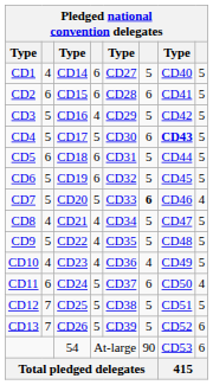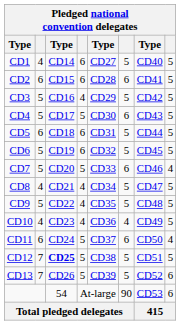CD4 | column 7: bold -> normal
CD7 | column 6: bold -> normal
CD12 | column 3: normal -> bold
